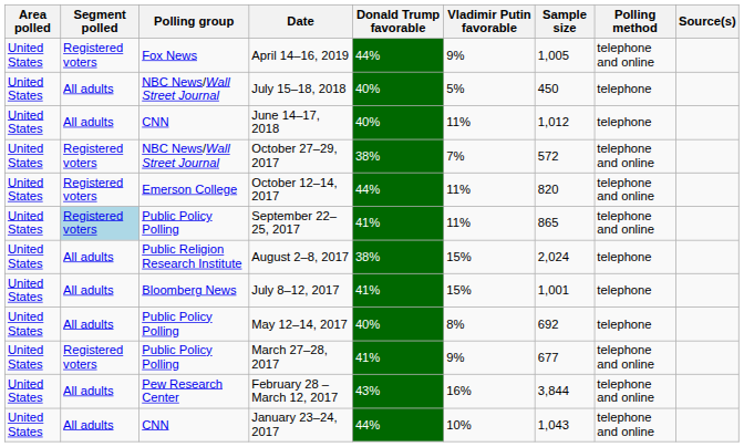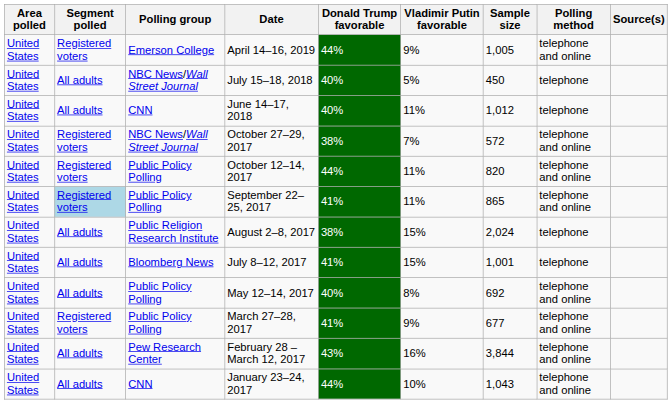April 14–16, 2019 | Polling group: Fox News -> Emerson College
October 12–14, 2017 | Polling group: Emerson College -> Public Policy Polling
May 12–14, 2017 | Polling method: telephone -> telephone and online
